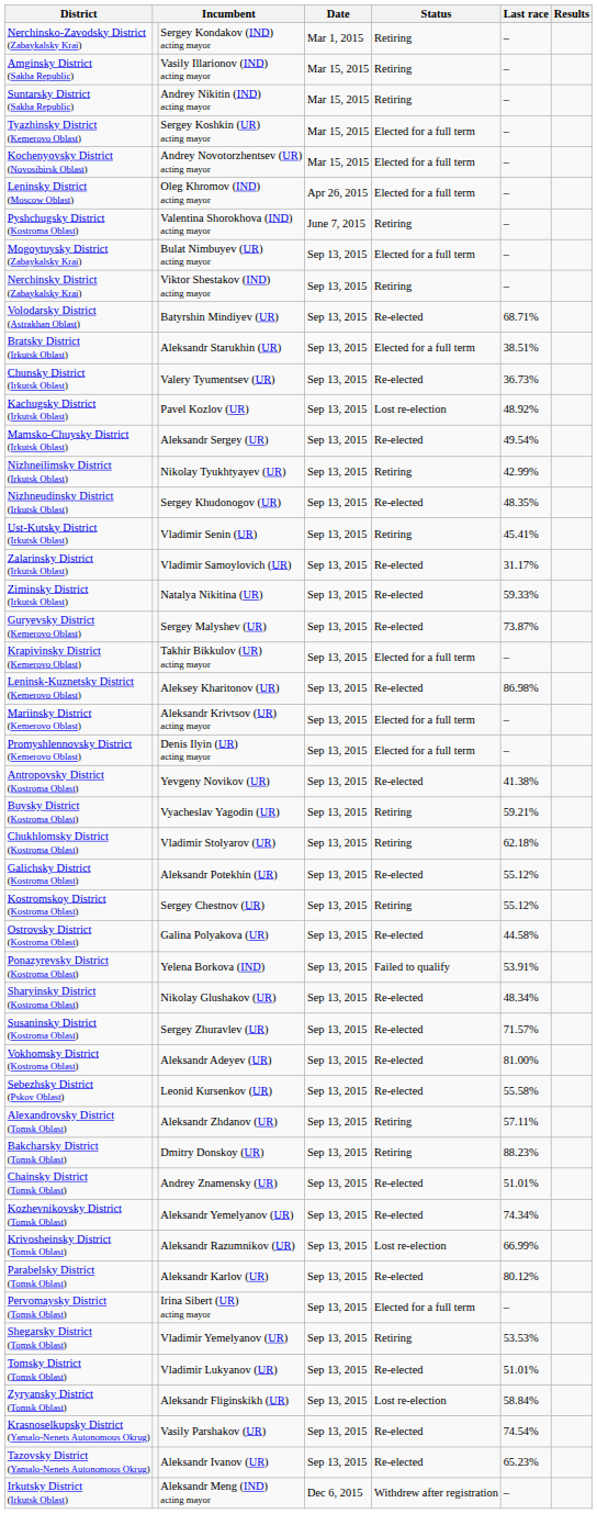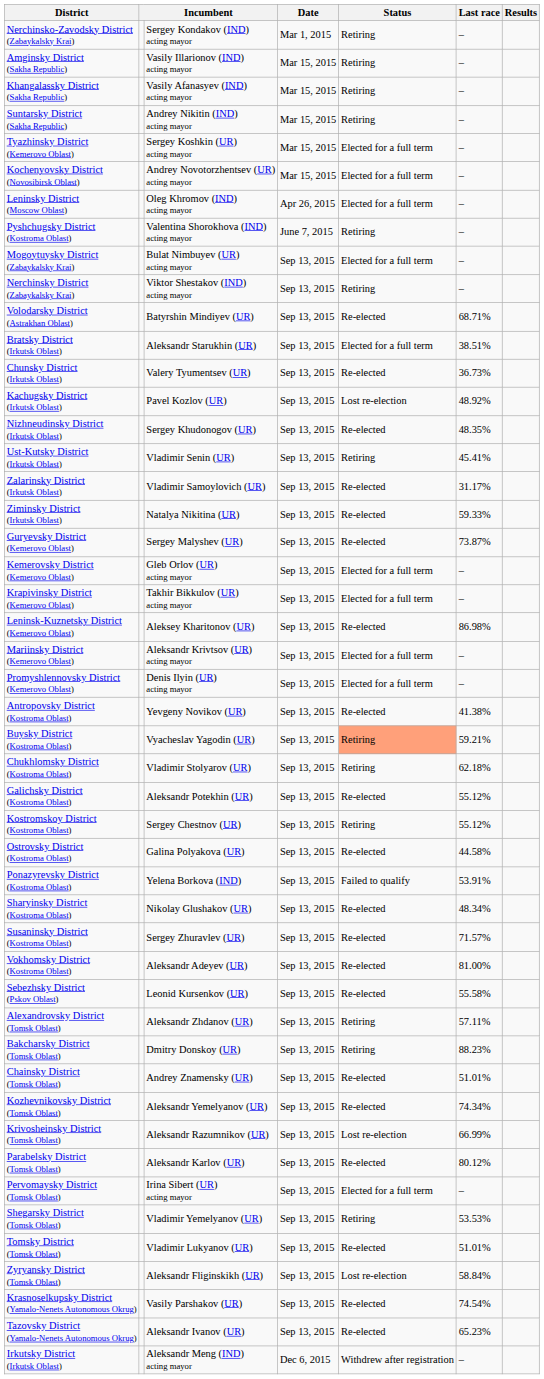+ row: Khangalassky District (Sakha Republic) | Vasily Afanasyev (IND) acting mayor | Mar 15, 2015 | Retiring | –
- row: Mamsko-Chuysky District (Irkutsk Oblast) | Aleksandr Sergey (UR) | Sep 13, 2015 | Re-elected | 49.54%
- row: Nizhneilimsky District (Irkutsk Oblast) | Nikolay Tyukhtyayev (UR) | Sep 13, 2015 | Retiring | 42.99%
+ row: Kemerovsky District (Kemerovo Oblast) | Gleb Orlov (UR) acting mayor | Sep 13, 2015 | Elected for a full term | –
Buysky District (Kostroma Oblast) | Status: no background -> lightsalmon background
